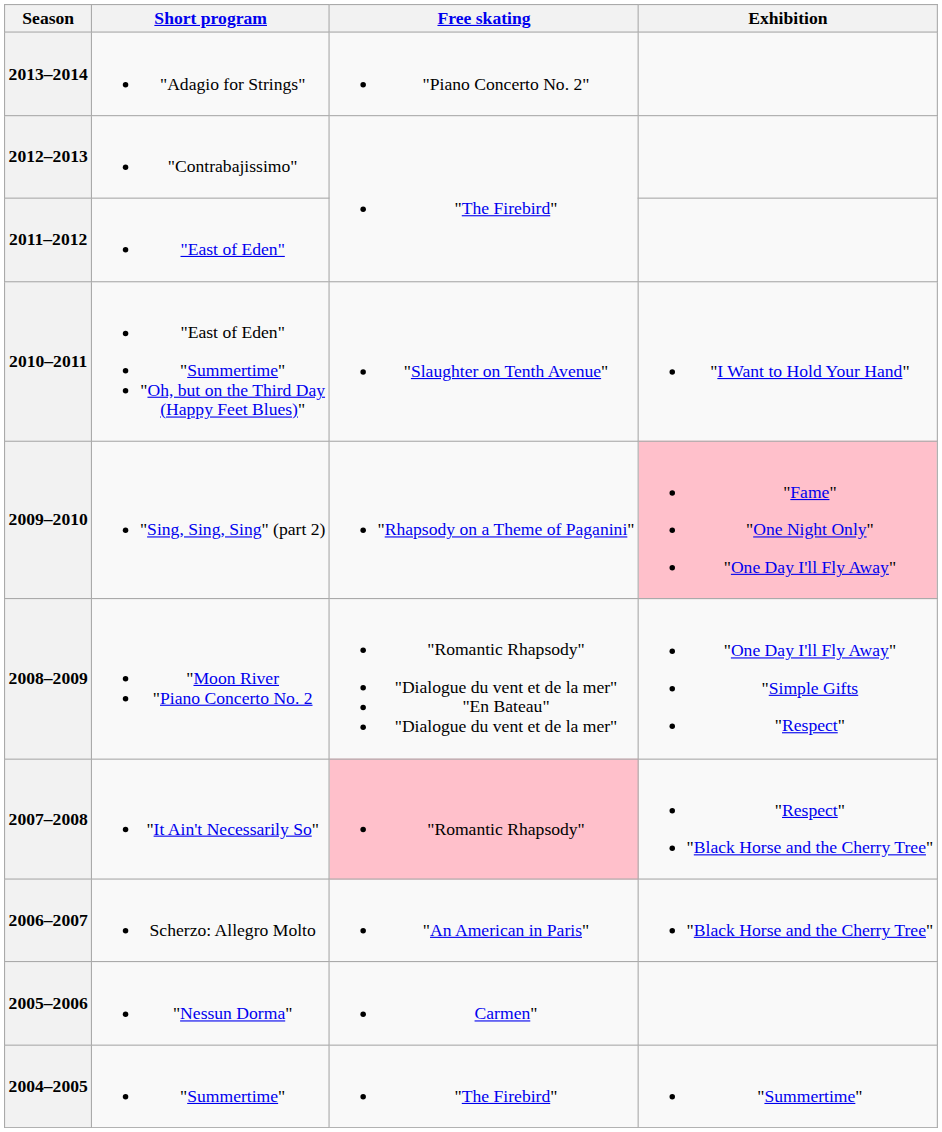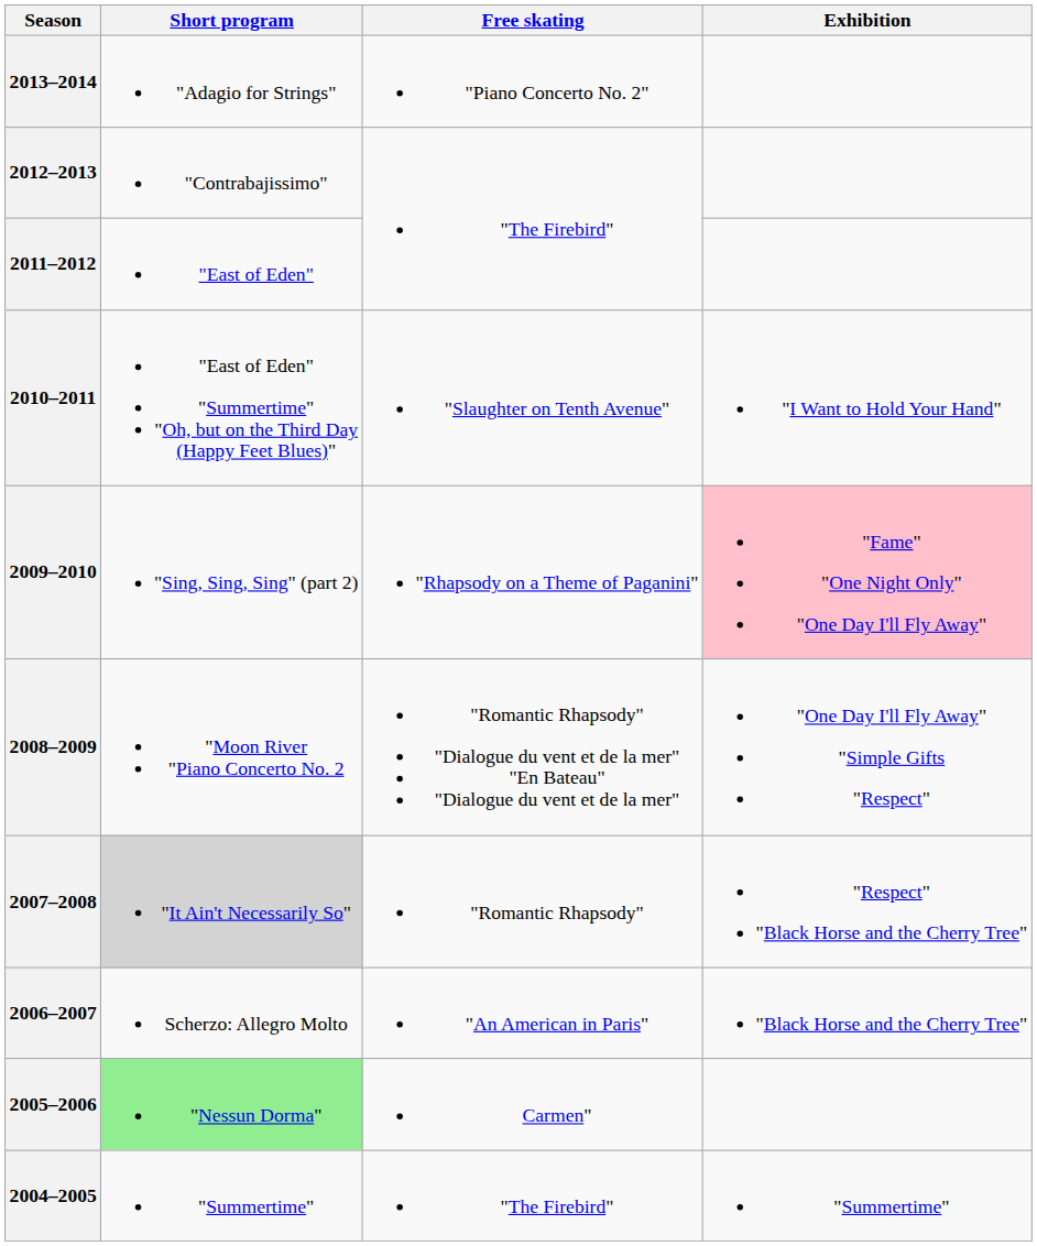2007–2008 | Short program: no background -> lightgrey background
2007–2008 | Free skating: pink background -> no background
2005–2006 | Short program: no background -> lightgreen background
